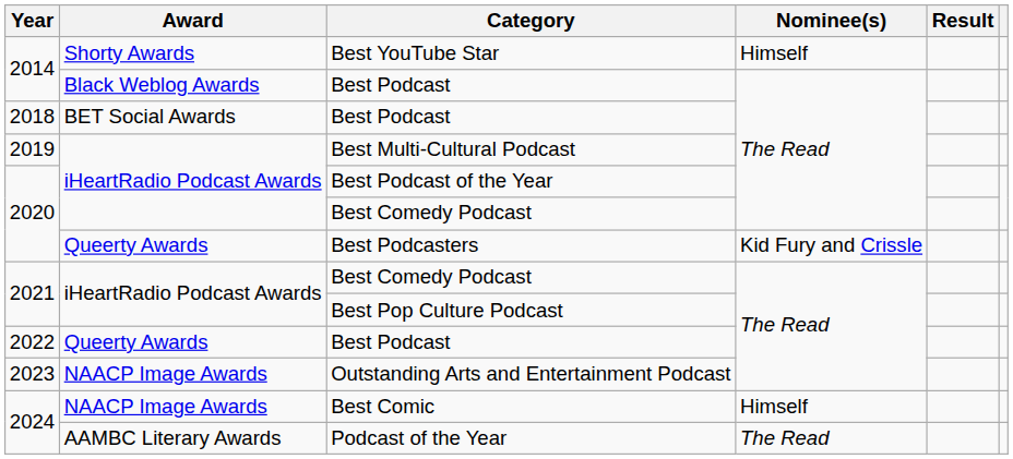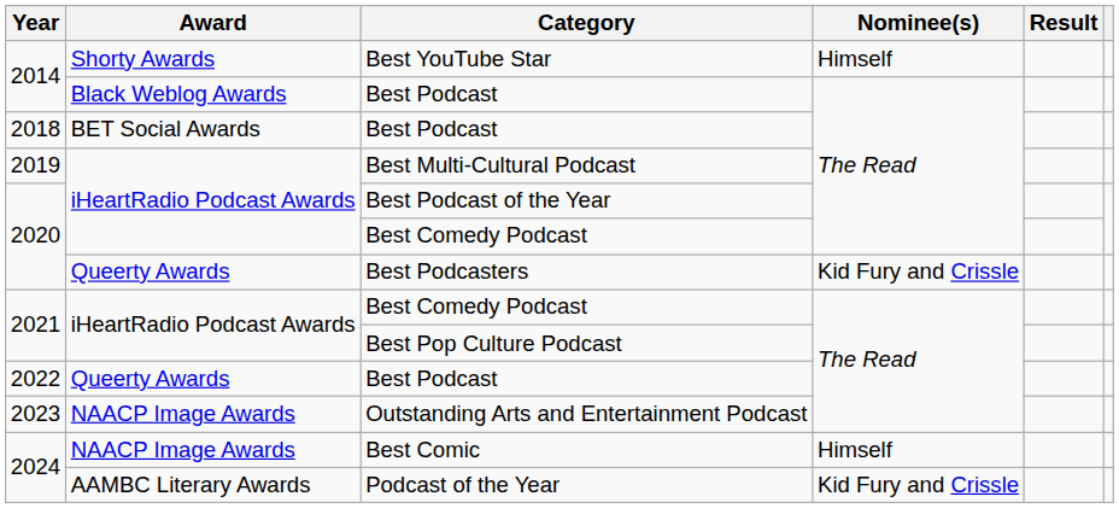Podcast of the Year | Nominee(s): The Read -> Kid Fury and Crissle
